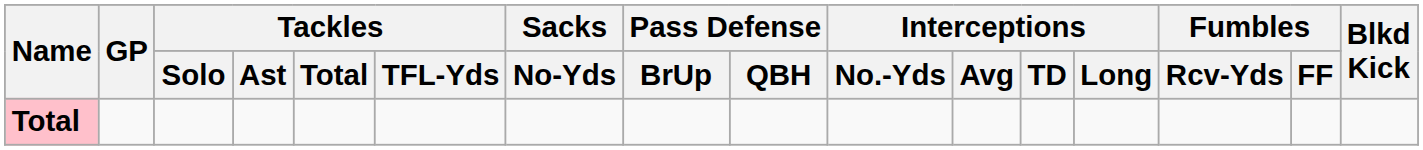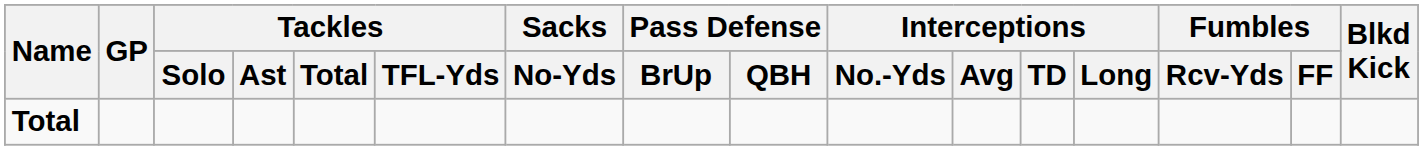row 3 | Name: pink background -> no background
